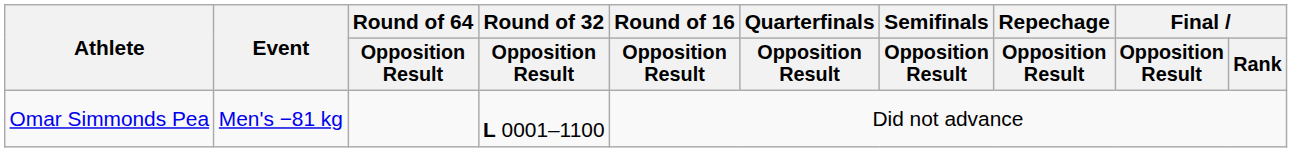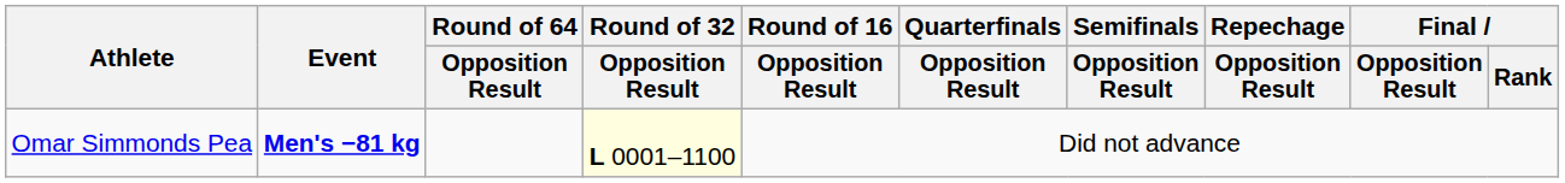Omar Simmonds Pea | Event: normal -> bold
Omar Simmonds Pea | Round of 32 / Opposition Result: no background -> lightyellow background
